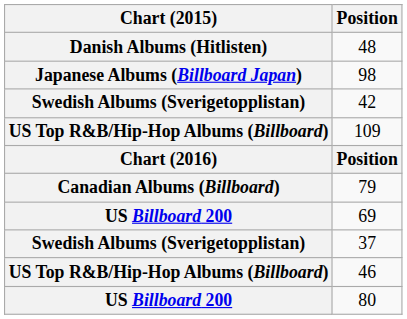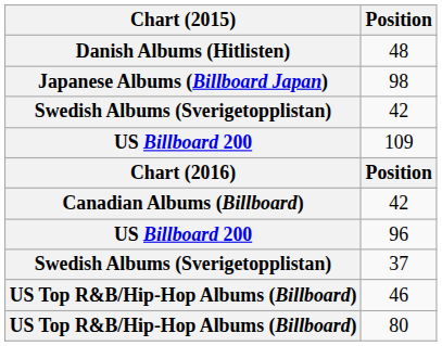row 5 | Chart (2015): US Top R&B/Hip-Hop Albums (Billboard) -> US Billboard 200
row 7 | Position: 79 -> 42
row 8 | Position: 69 -> 96
row 11 | Chart (2015): US Billboard 200 -> US Top R&B/Hip-Hop Albums (Billboard)
